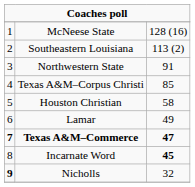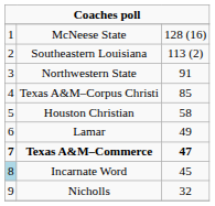Incarnate Word | column 1: no background -> lightblue background
Incarnate Word | column 3: bold -> normal
Nicholls | column 1: bold -> normal
